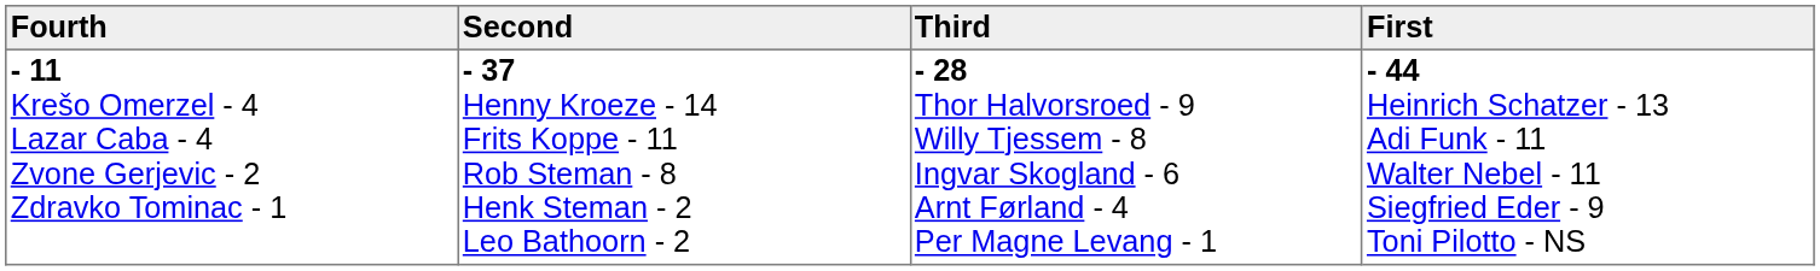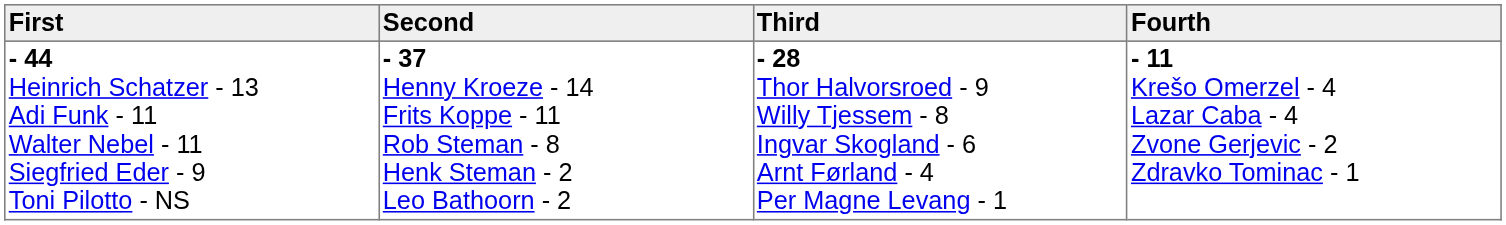columns swapped: First <-> Fourth
